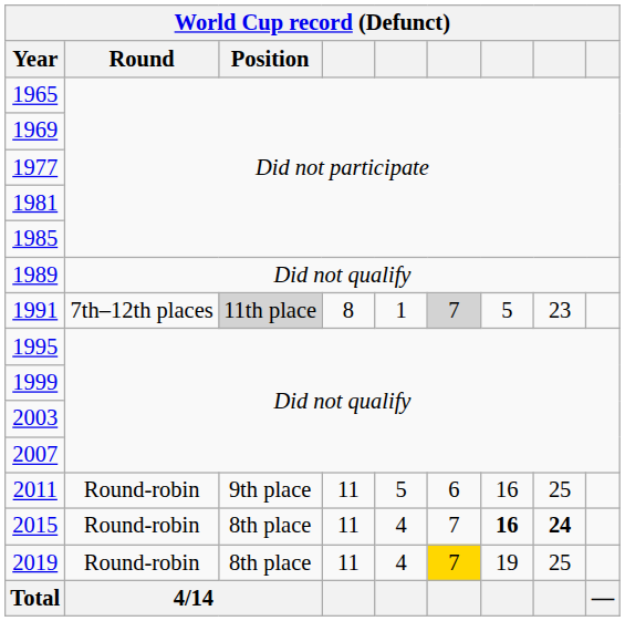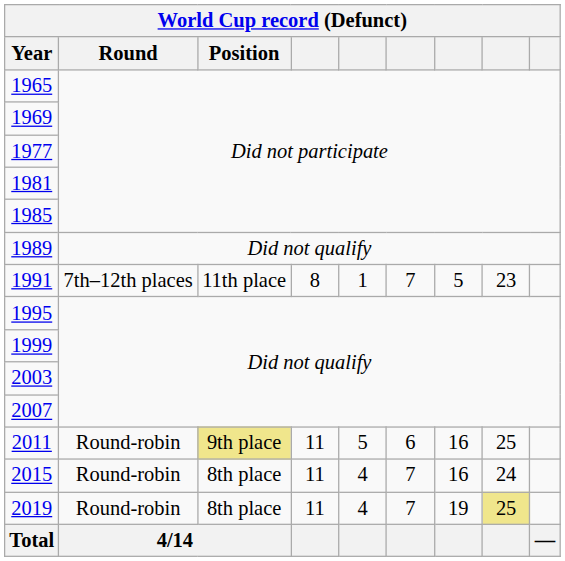1991 | Position: lightgrey background -> no background
1991 | column 6: lightgrey background -> no background
2011 | Position: no background -> khaki background
2015 | column 7: bold -> normal
2015 | column 8: bold -> normal
2019 | column 6: gold background -> no background
2019 | column 8: no background -> khaki background
